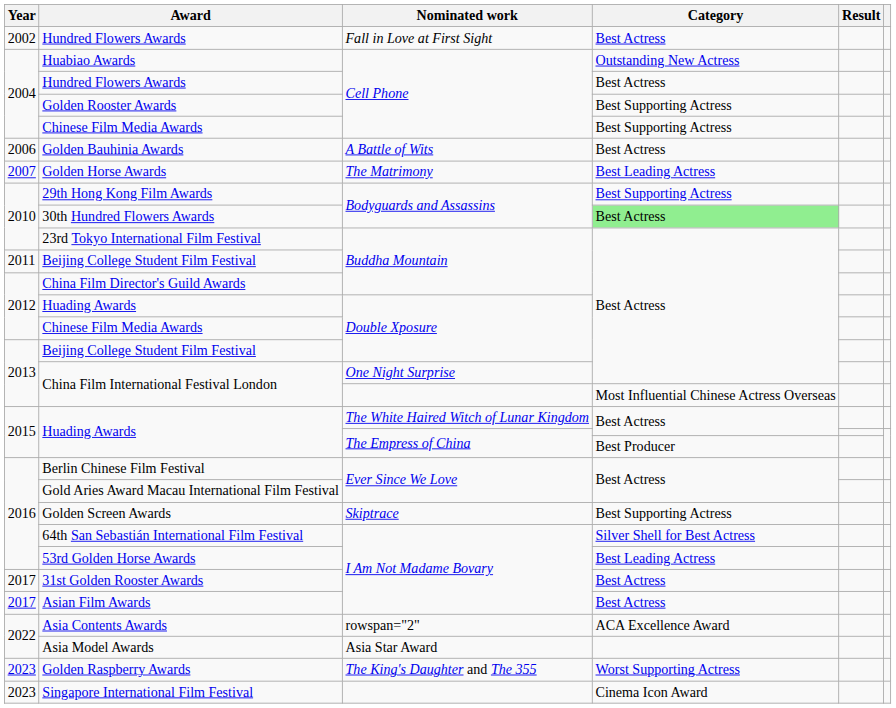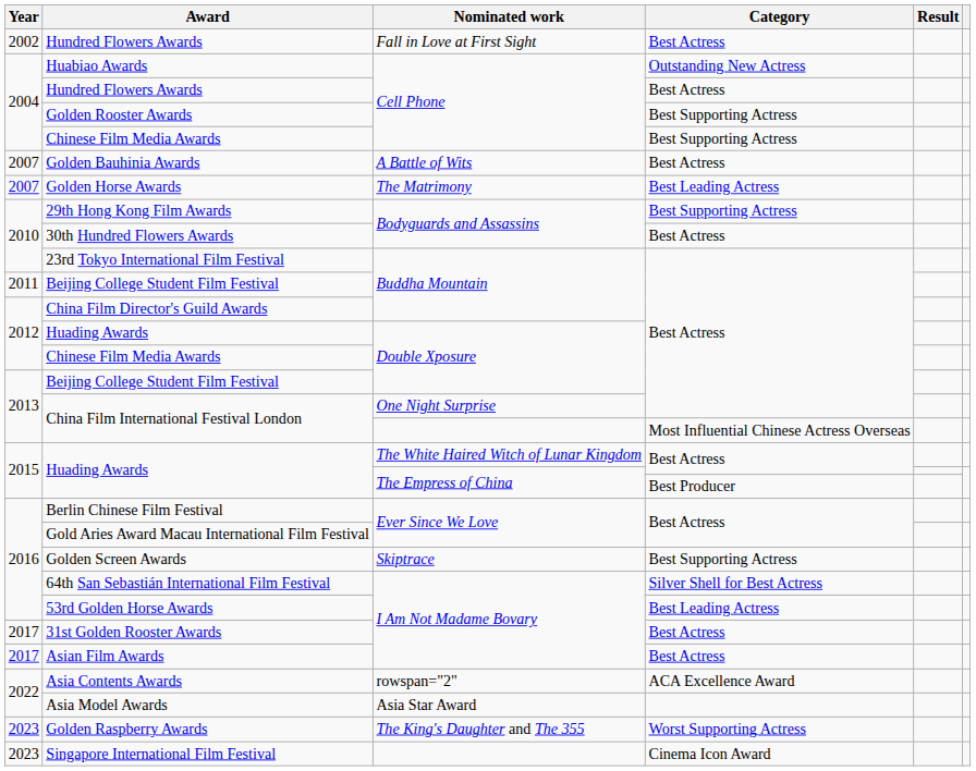Golden Bauhinia Awards | Year: 2006 -> 2007
30th Hundred Flowers Awards | Category: lightgreen background -> no background
